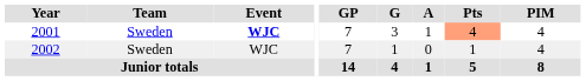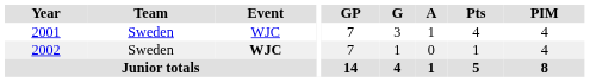2001 | Event: bold -> normal
2001 | Pts: lightsalmon background -> no background
2002 | Event: normal -> bold
